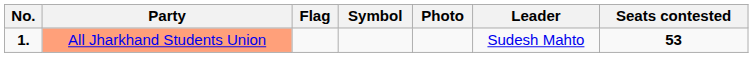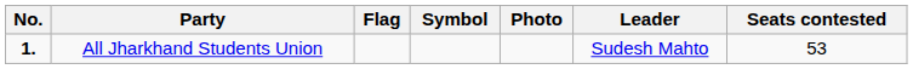row 2 | Party: lightsalmon background -> no background
row 2 | Seats contested: bold -> normal
